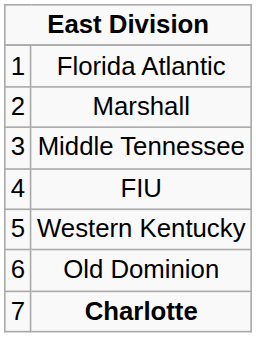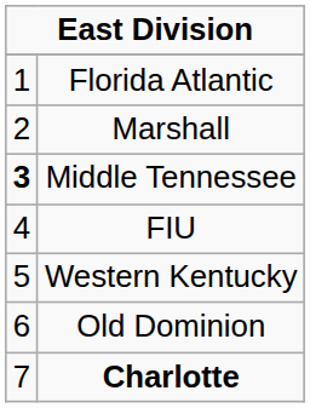Middle Tennessee | column 1: normal -> bold
